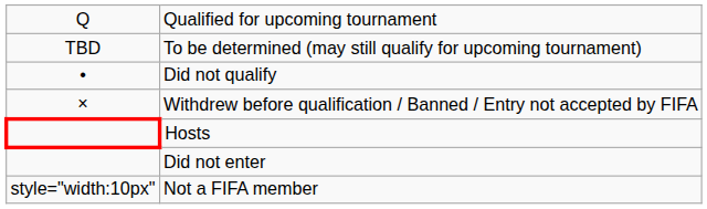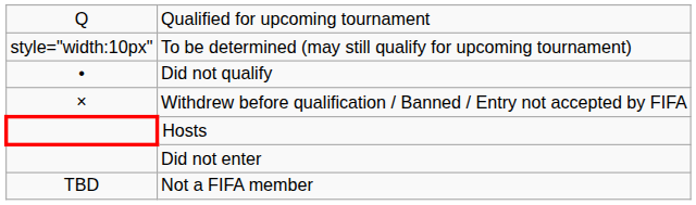To be determined (may still qualify for upcoming tournament) | column 1: TBD -> style="width:10px"
Not a FIFA member | column 1: style="width:10px" -> TBD
